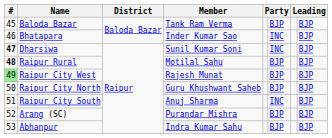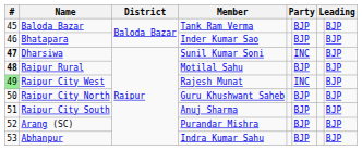Bhatapara | column 6: INC -> BJP
Raipur City West | column 6: BJP -> INC
Raipur City South | column 6: INC -> BJP
